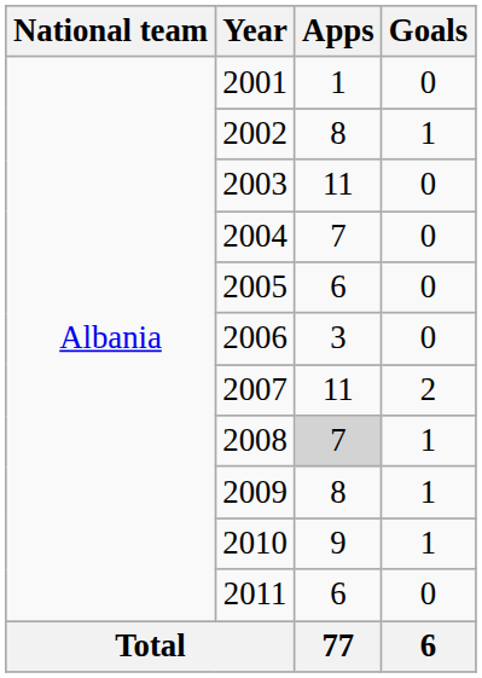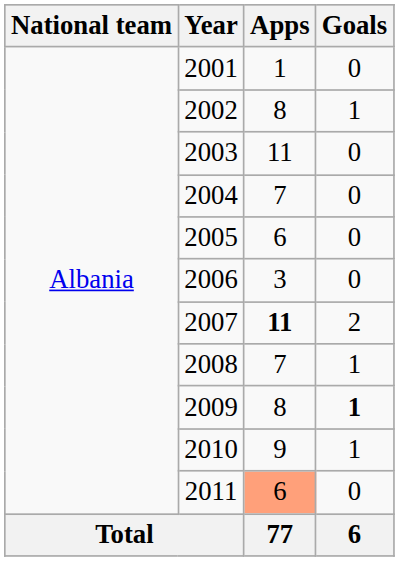2007 | Apps: normal -> bold
2008 | Apps: lightgrey background -> no background
2009 | Goals: normal -> bold
2011 | Apps: no background -> lightsalmon background
